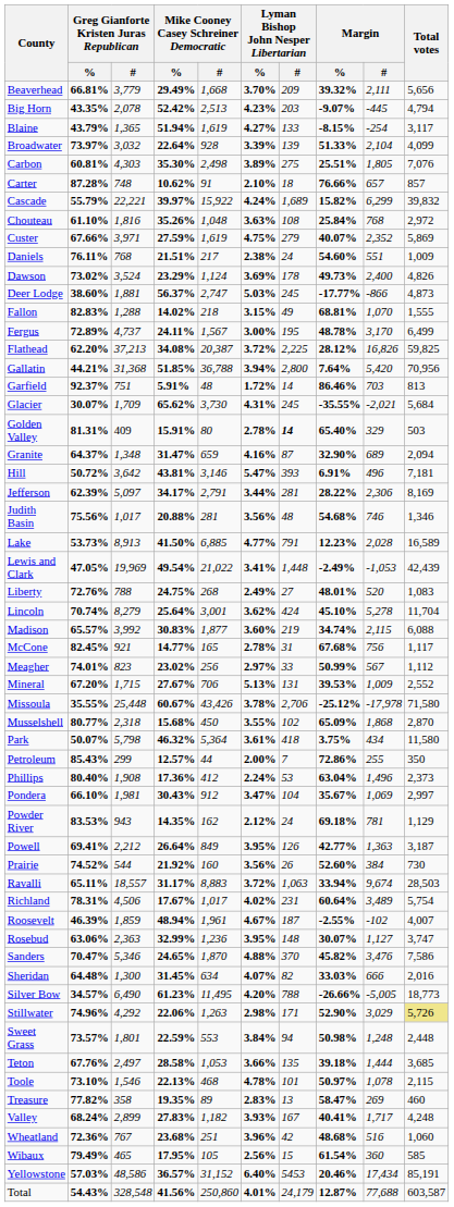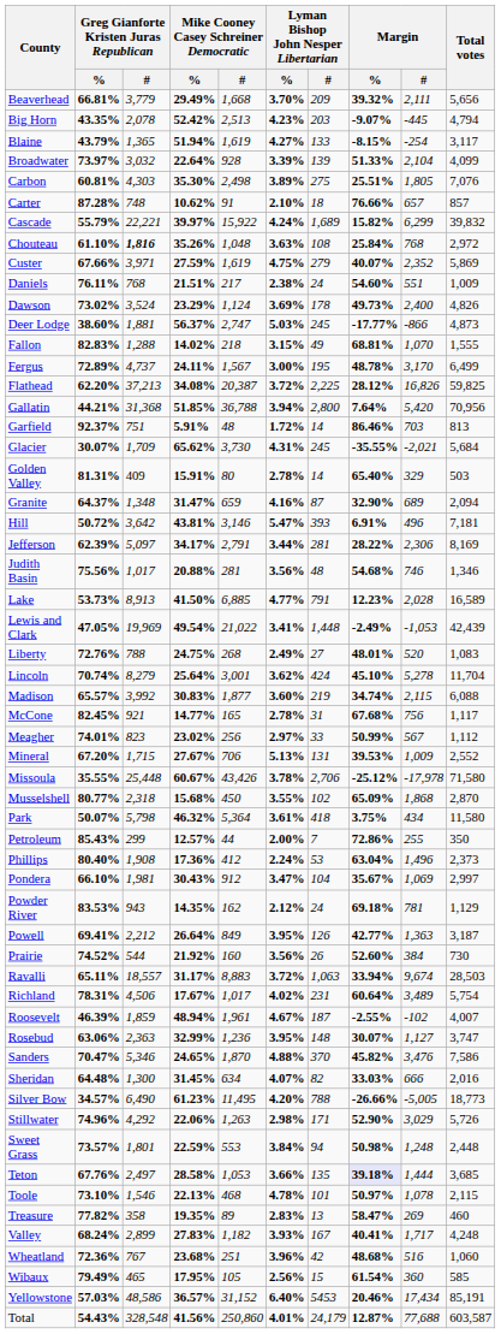Chouteau | Greg Gianforte Kristen Juras Republican / #: normal -> bold
Golden Valley | Lyman Bishop John Nesper Libertarian / #: bold -> normal
Stillwater | Total votes: khaki background -> no background
Teton | Margin / %: no background -> lavender background
